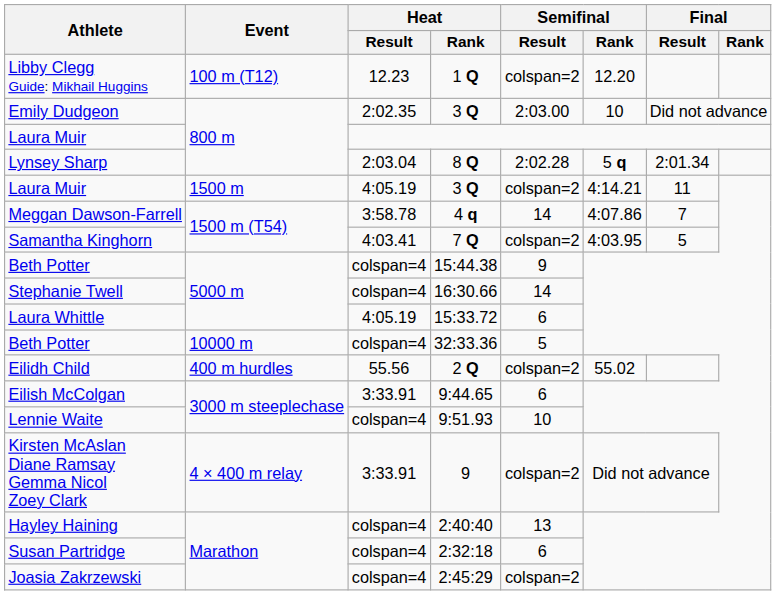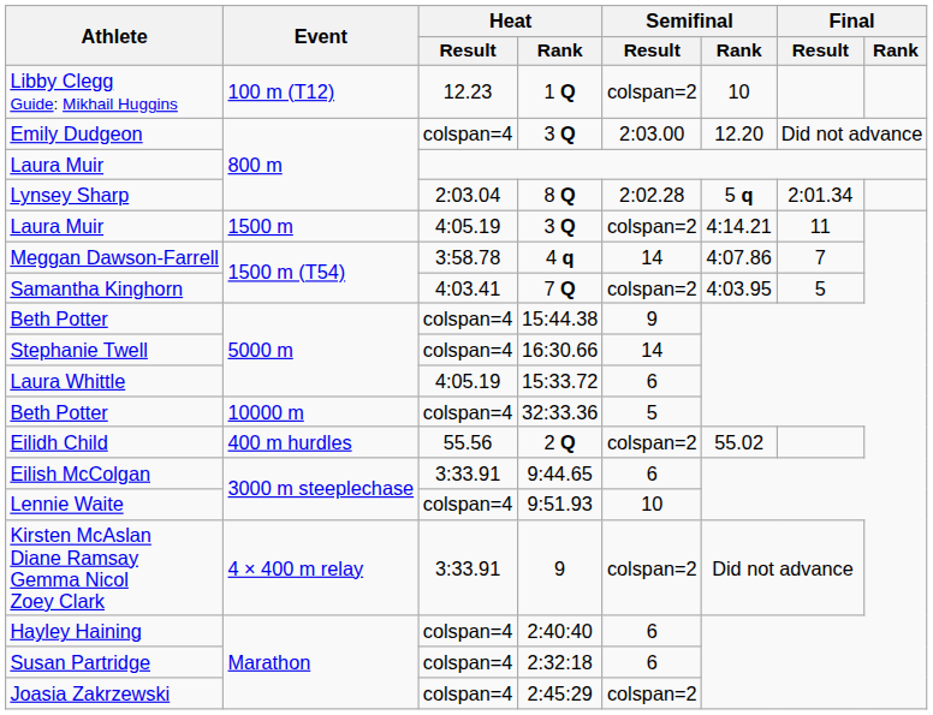1 Q | Semifinal / Rank: 12.20 -> 10
Emily Dudgeon / 3 Q | Heat / Result: 2:02.35 -> colspan=4
Emily Dudgeon / 3 Q | Semifinal / Rank: 10 -> 12.20
2:40:40 | Semifinal / Result: 13 -> 6
